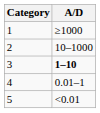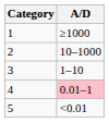3 | A/D: bold -> normal
4 | A/D: no background -> pink background
